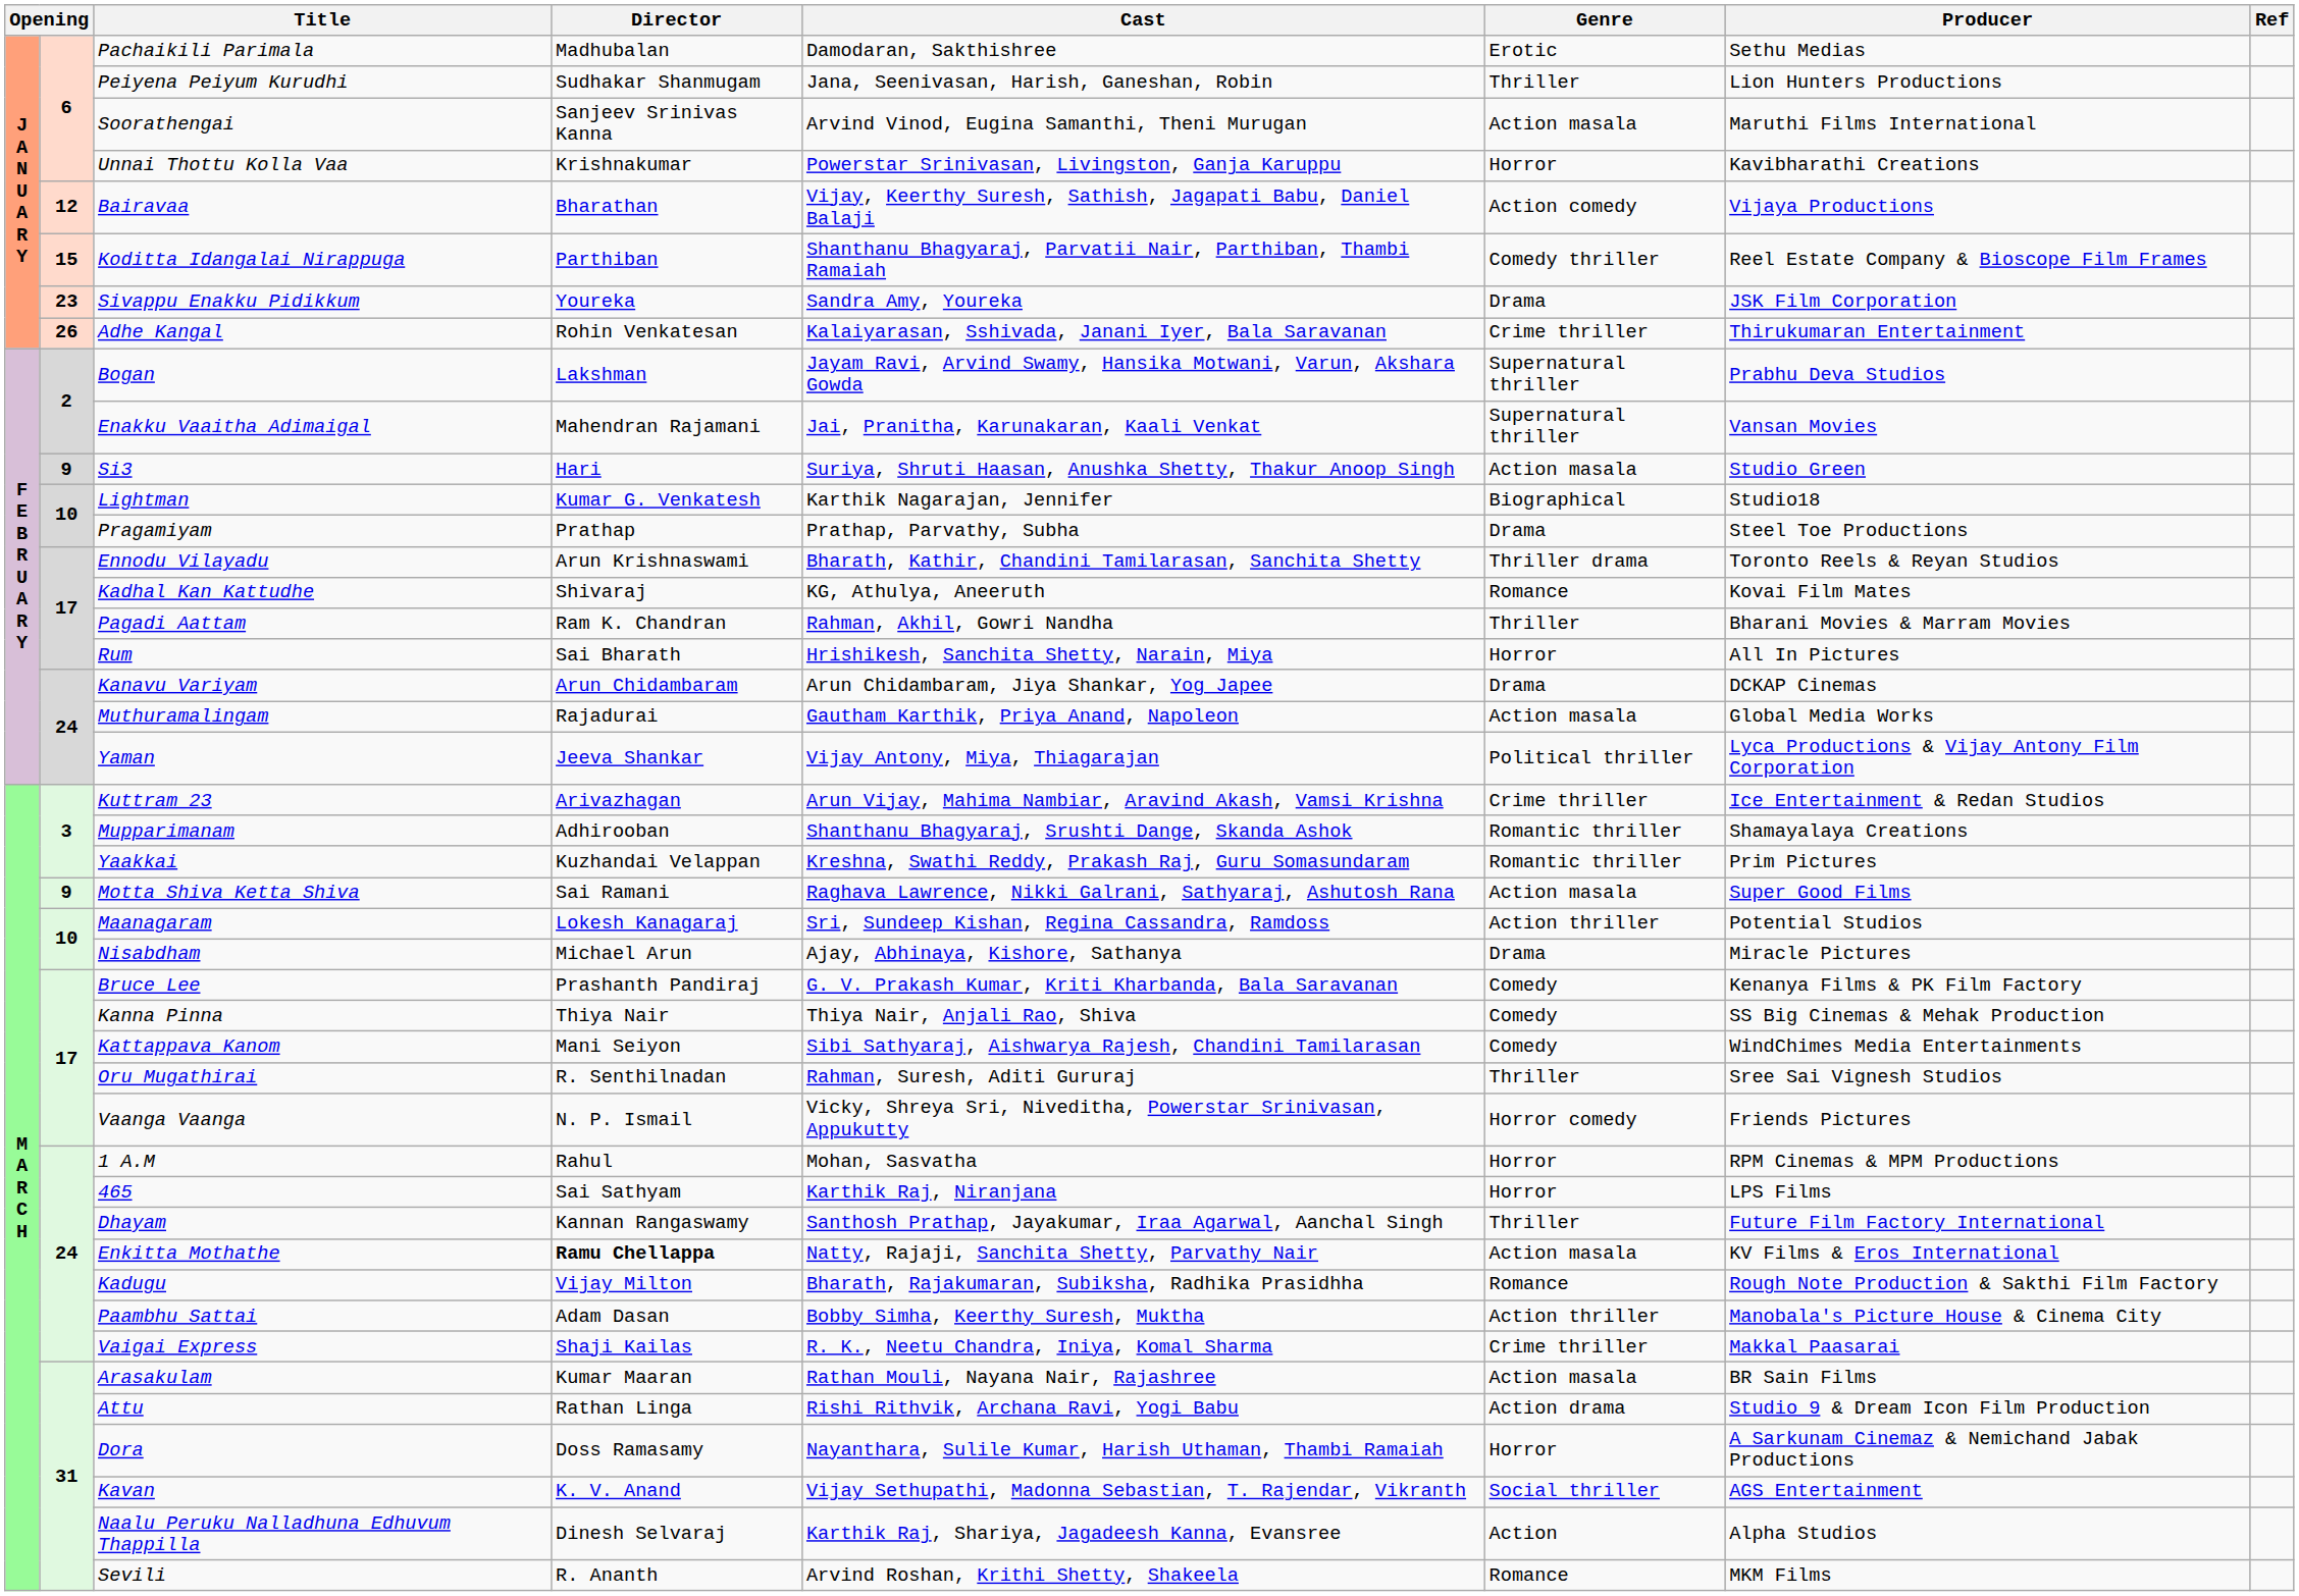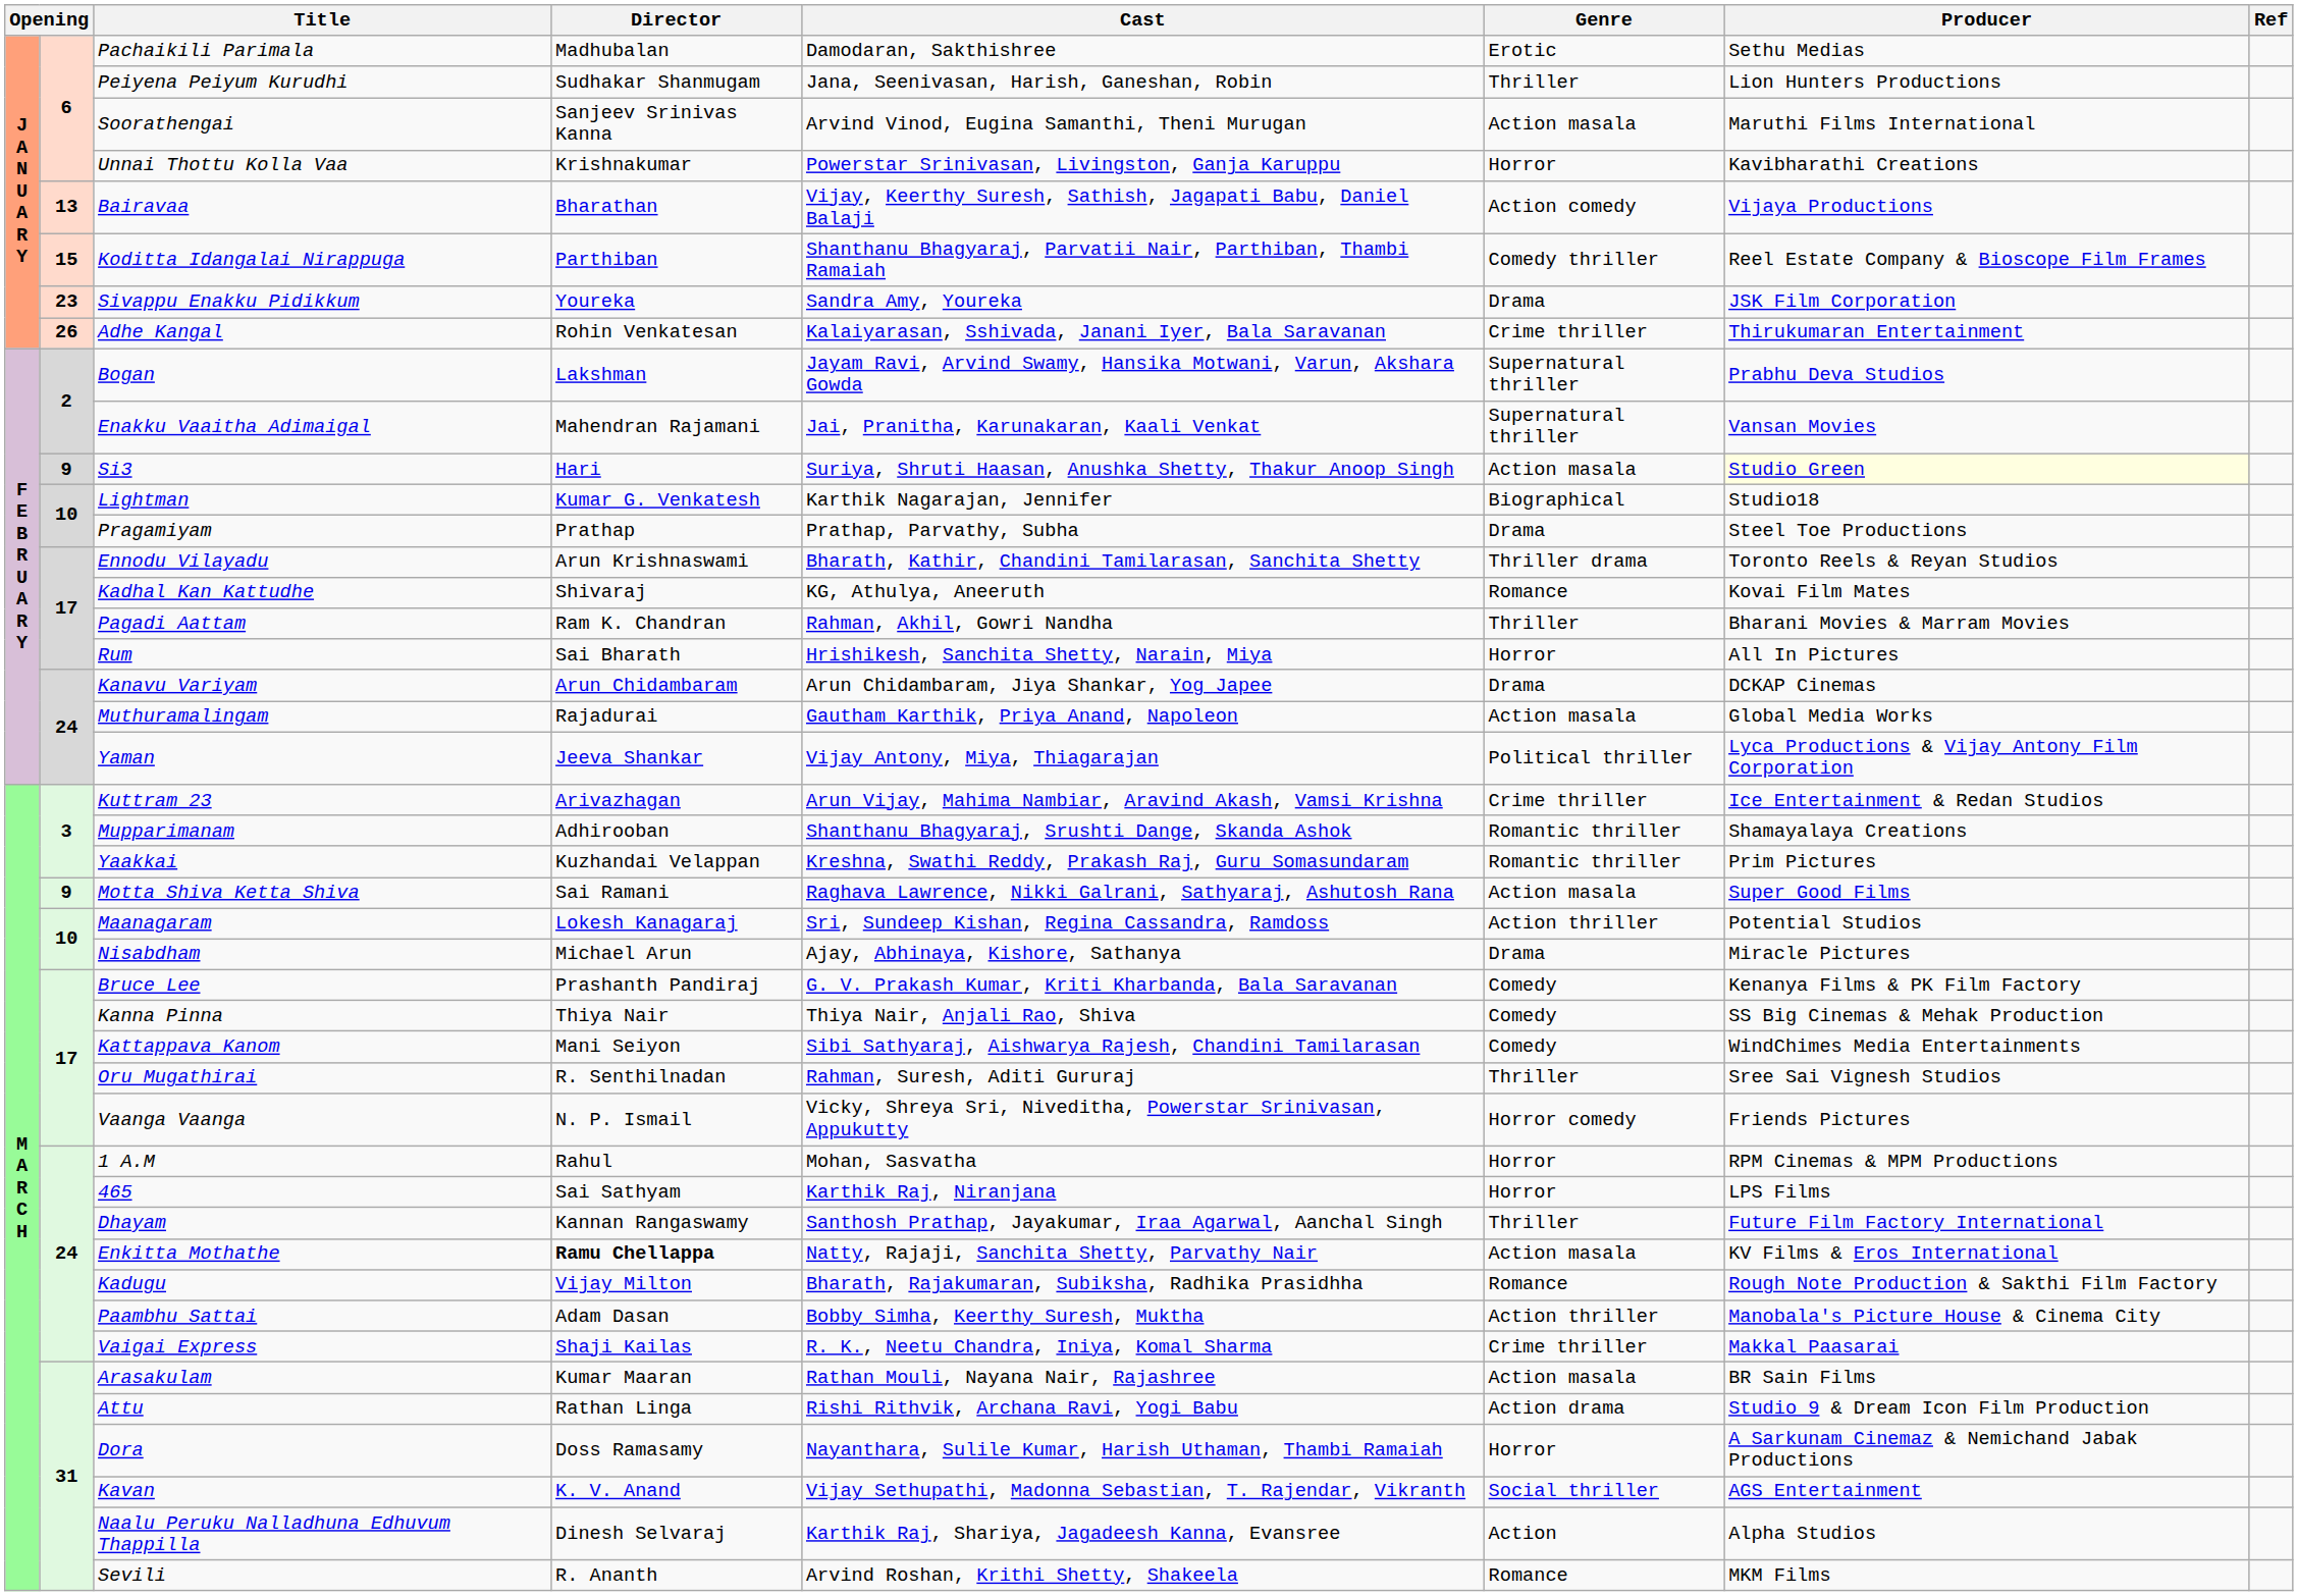Bairavaa | column 2: 12 -> 13
Si3 | Producer: no background -> lightyellow background
